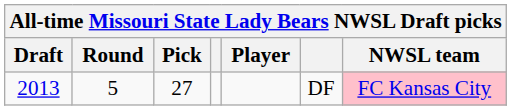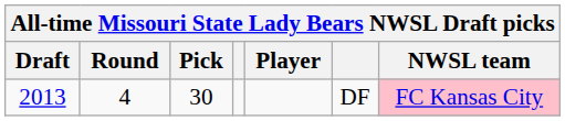2013 | Round: 5 -> 4
2013 | Pick: 27 -> 30
